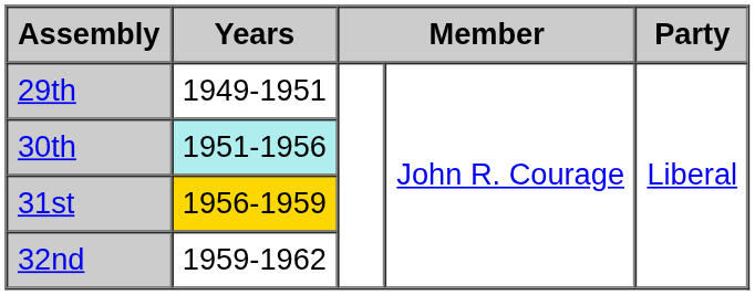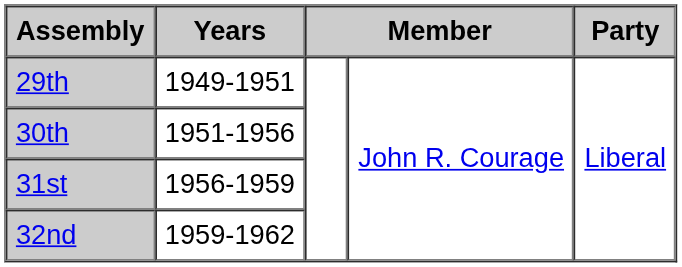30th | Years: paleturquoise background -> no background
31st | Years: gold background -> no background
